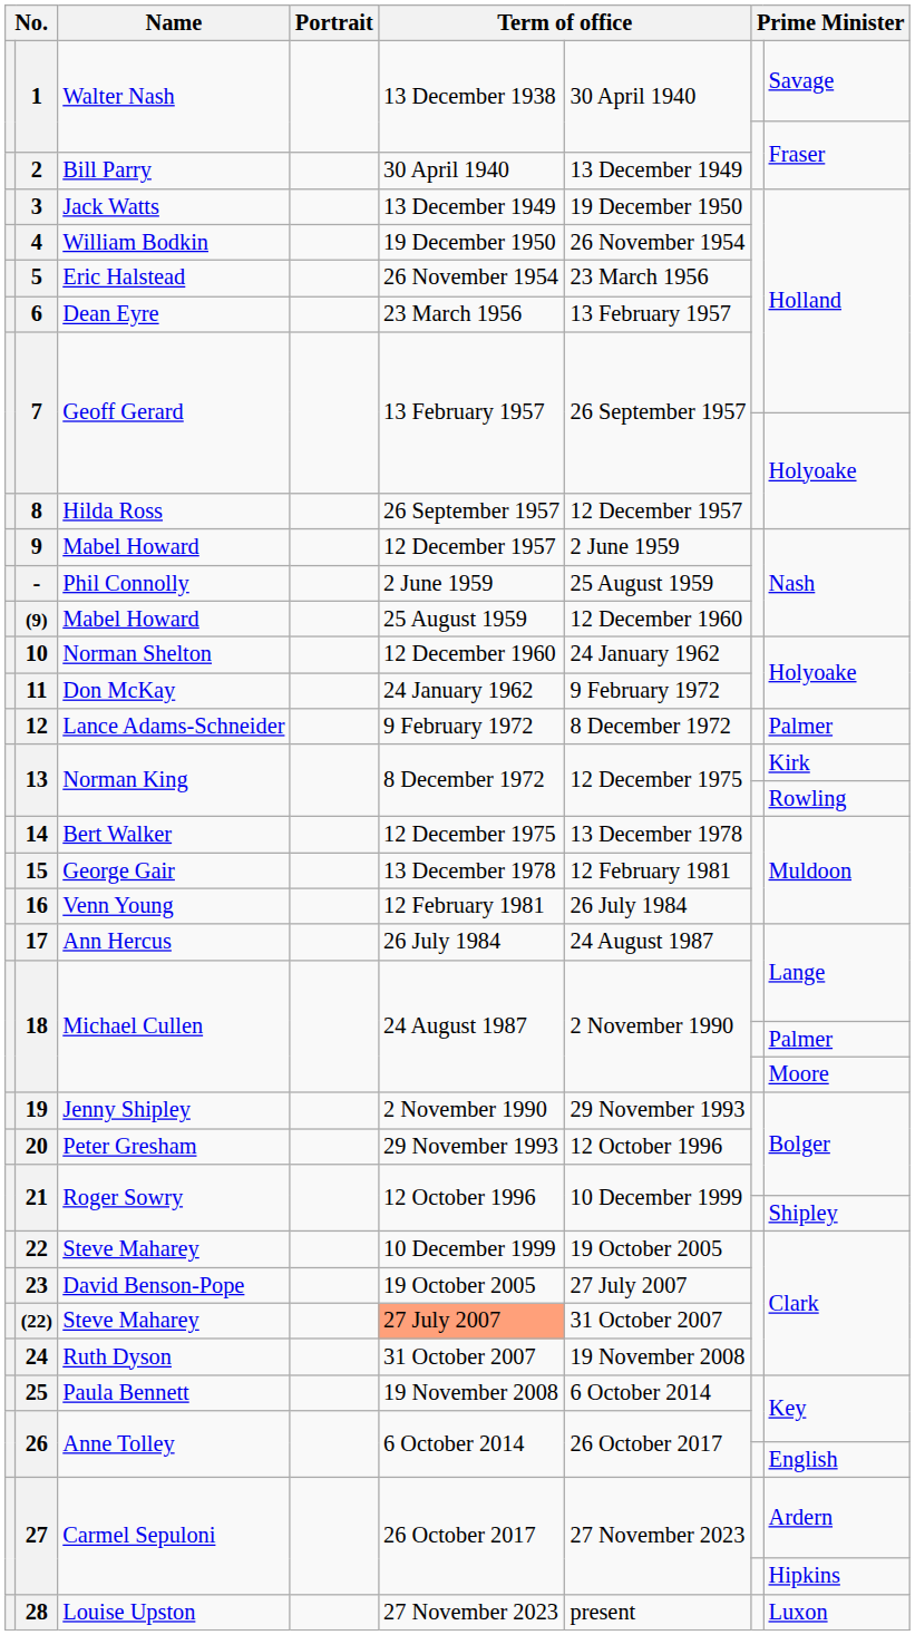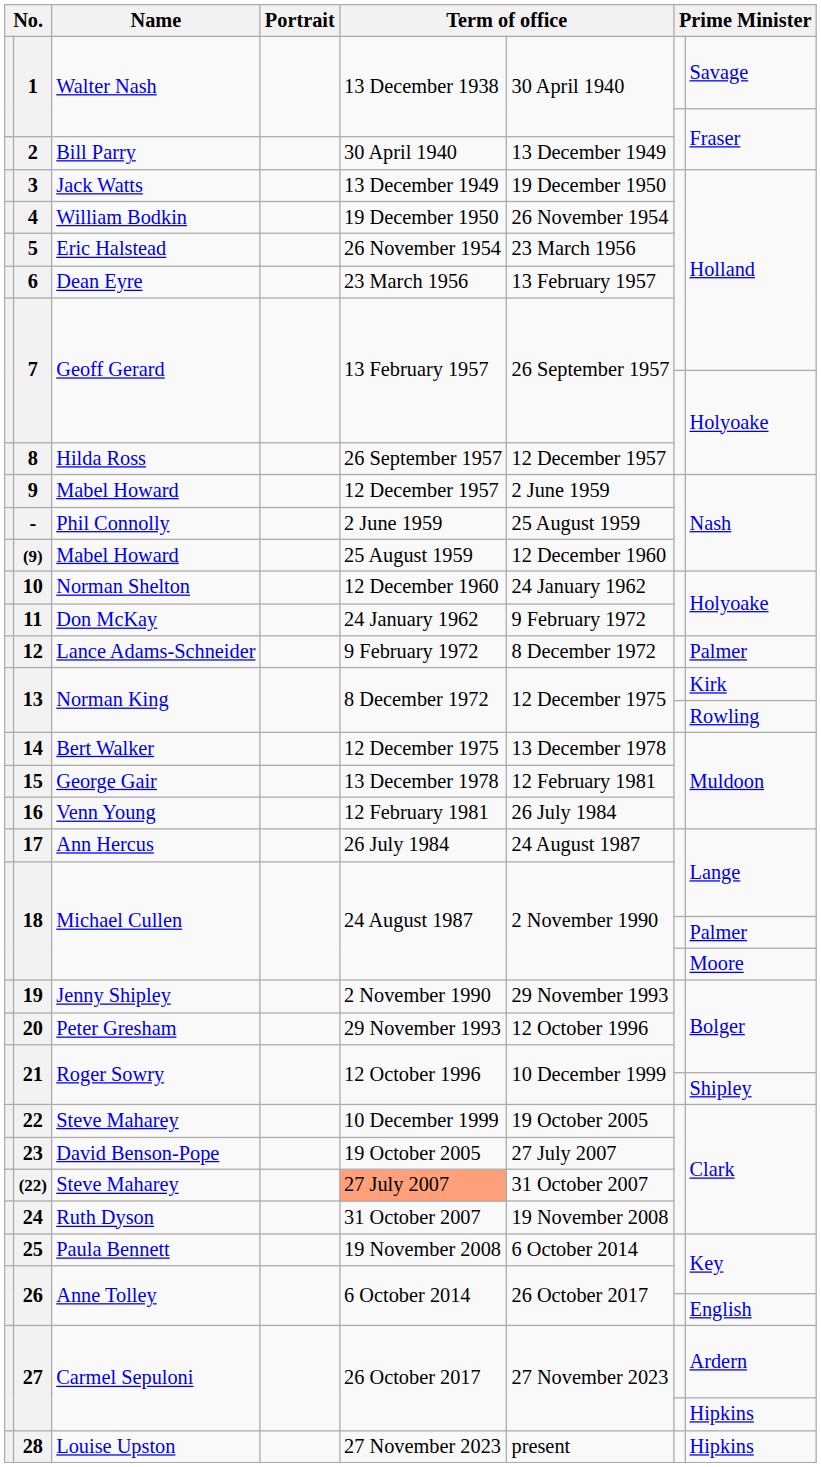28 | column 8: Luxon -> Hipkins
